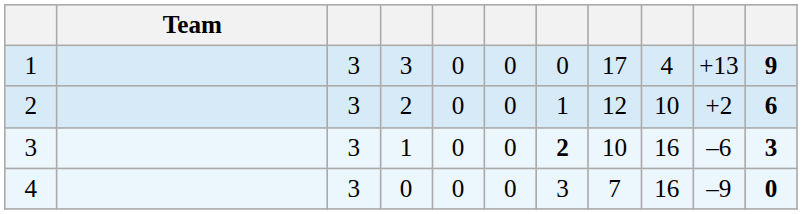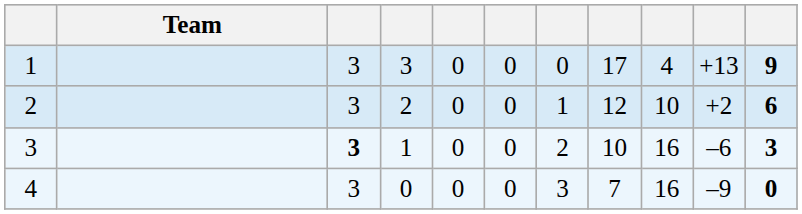row 4 | column 3: normal -> bold
row 4 | column 7: bold -> normal
